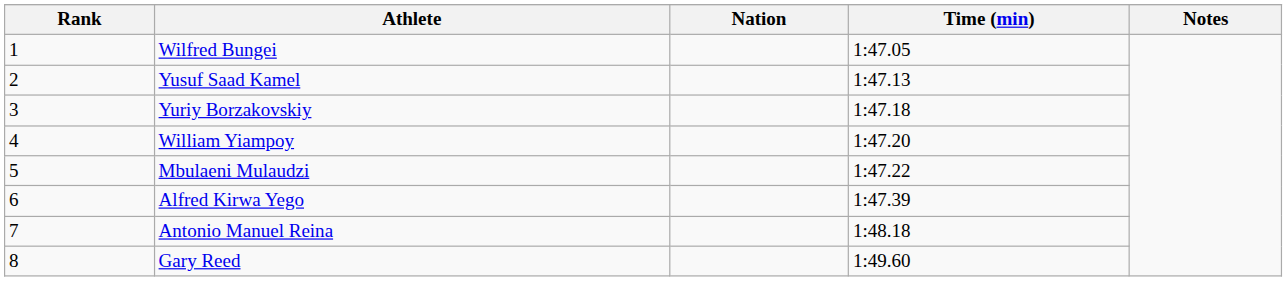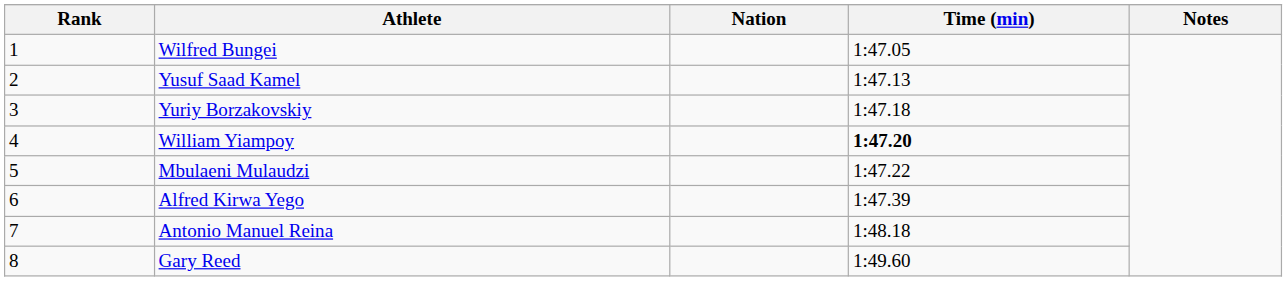William Yiampoy | Time (min): normal -> bold
